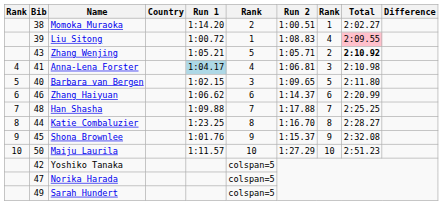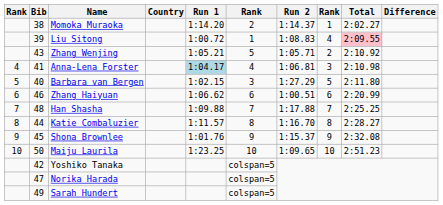Momoka Muraoka | Run 2: 1:00.51 -> 1:14.37
Zhang Wenjing | Total: bold -> normal
Barbara van Bergen | Run 2: 1:09.65 -> 1:27.29
Zhang Haiyuan | Run 2: 1:14.37 -> 1:00.51
Katie Combaluzier | Run 1: 1:23.25 -> 1:11.57
Maiju Laurila | Run 1: 1:11.57 -> 1:23.25
Maiju Laurila | Run 2: 1:27.29 -> 1:09.65
